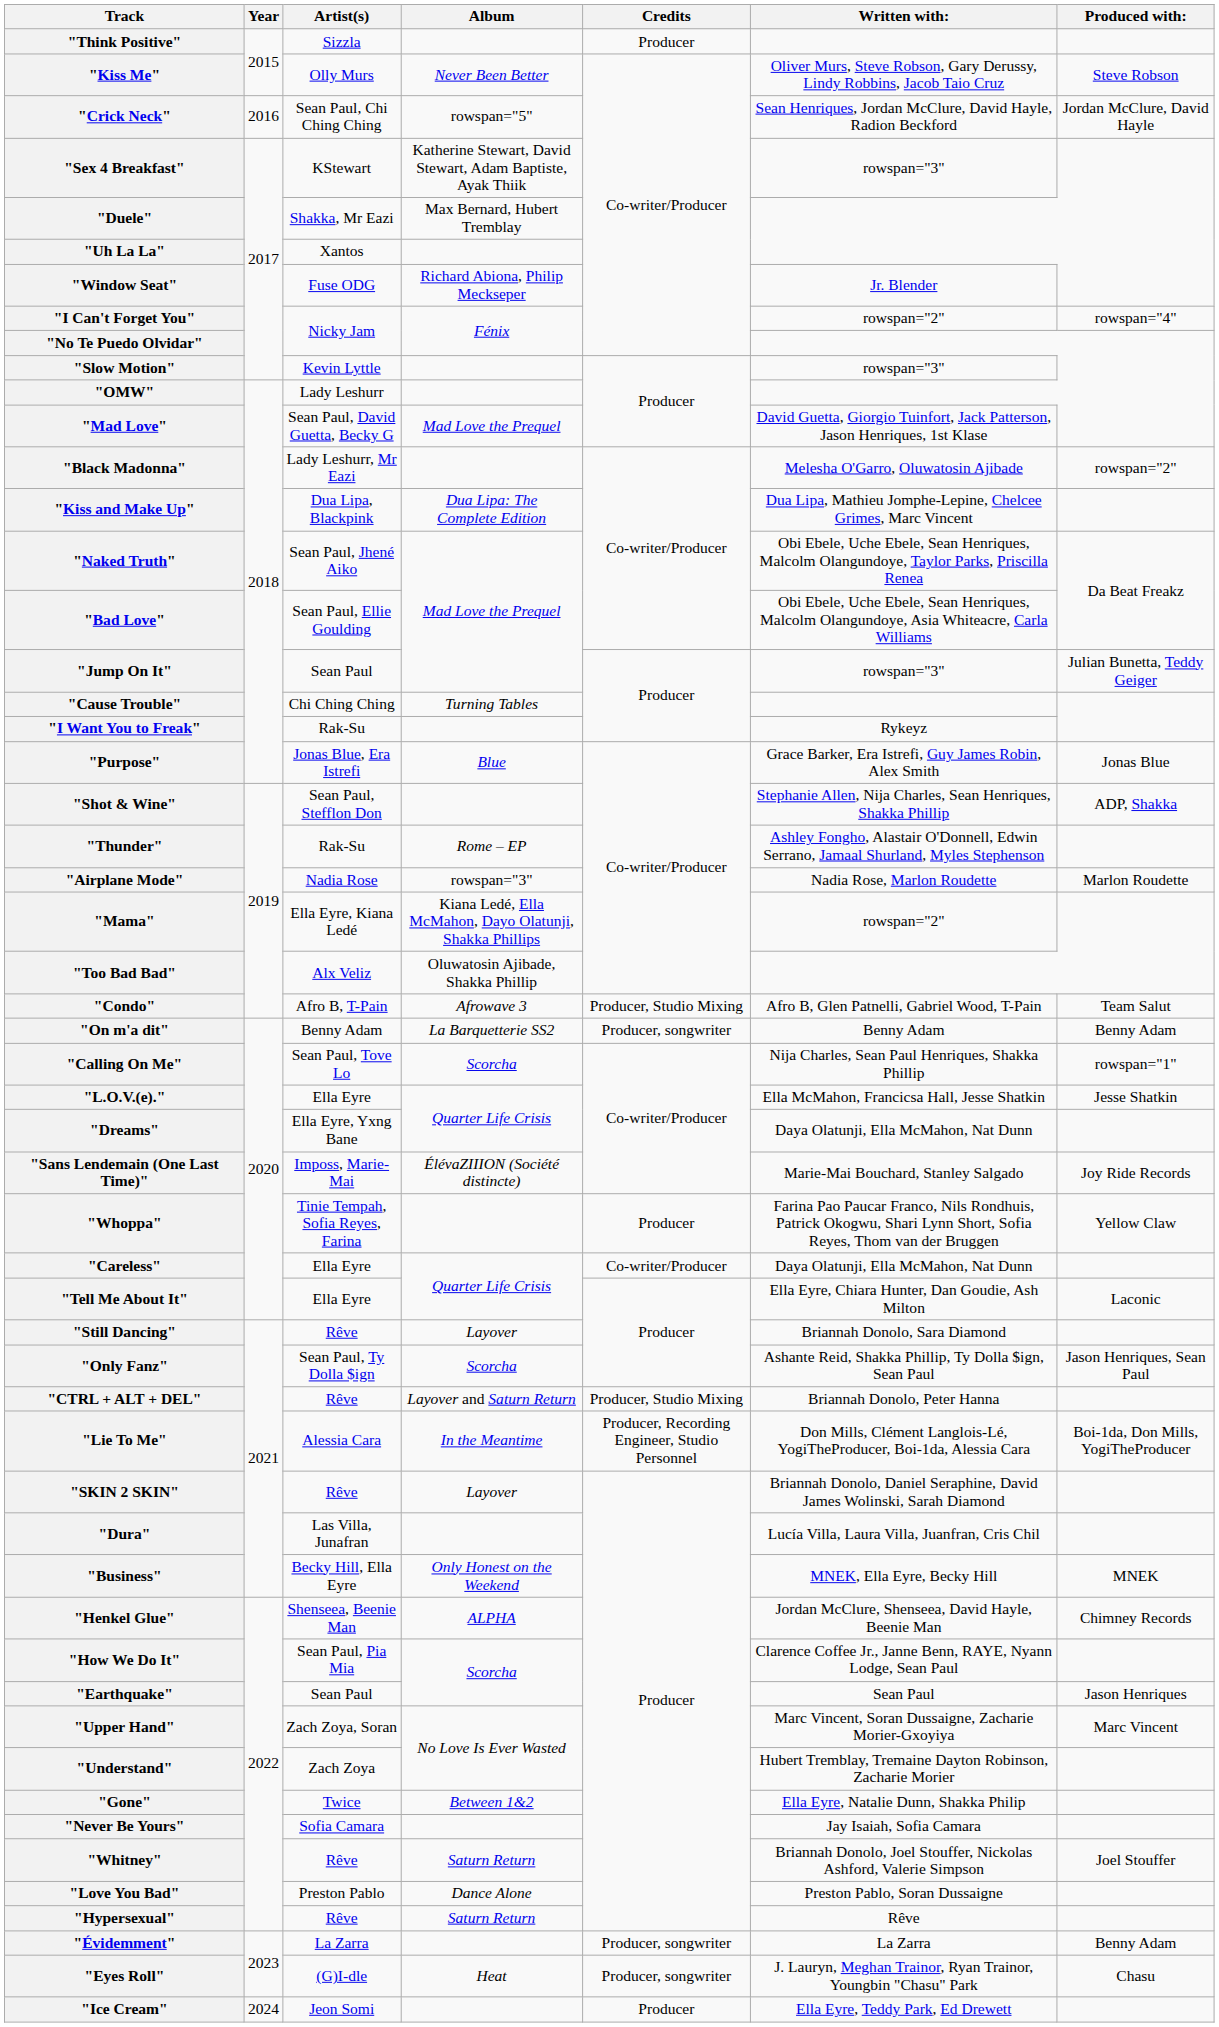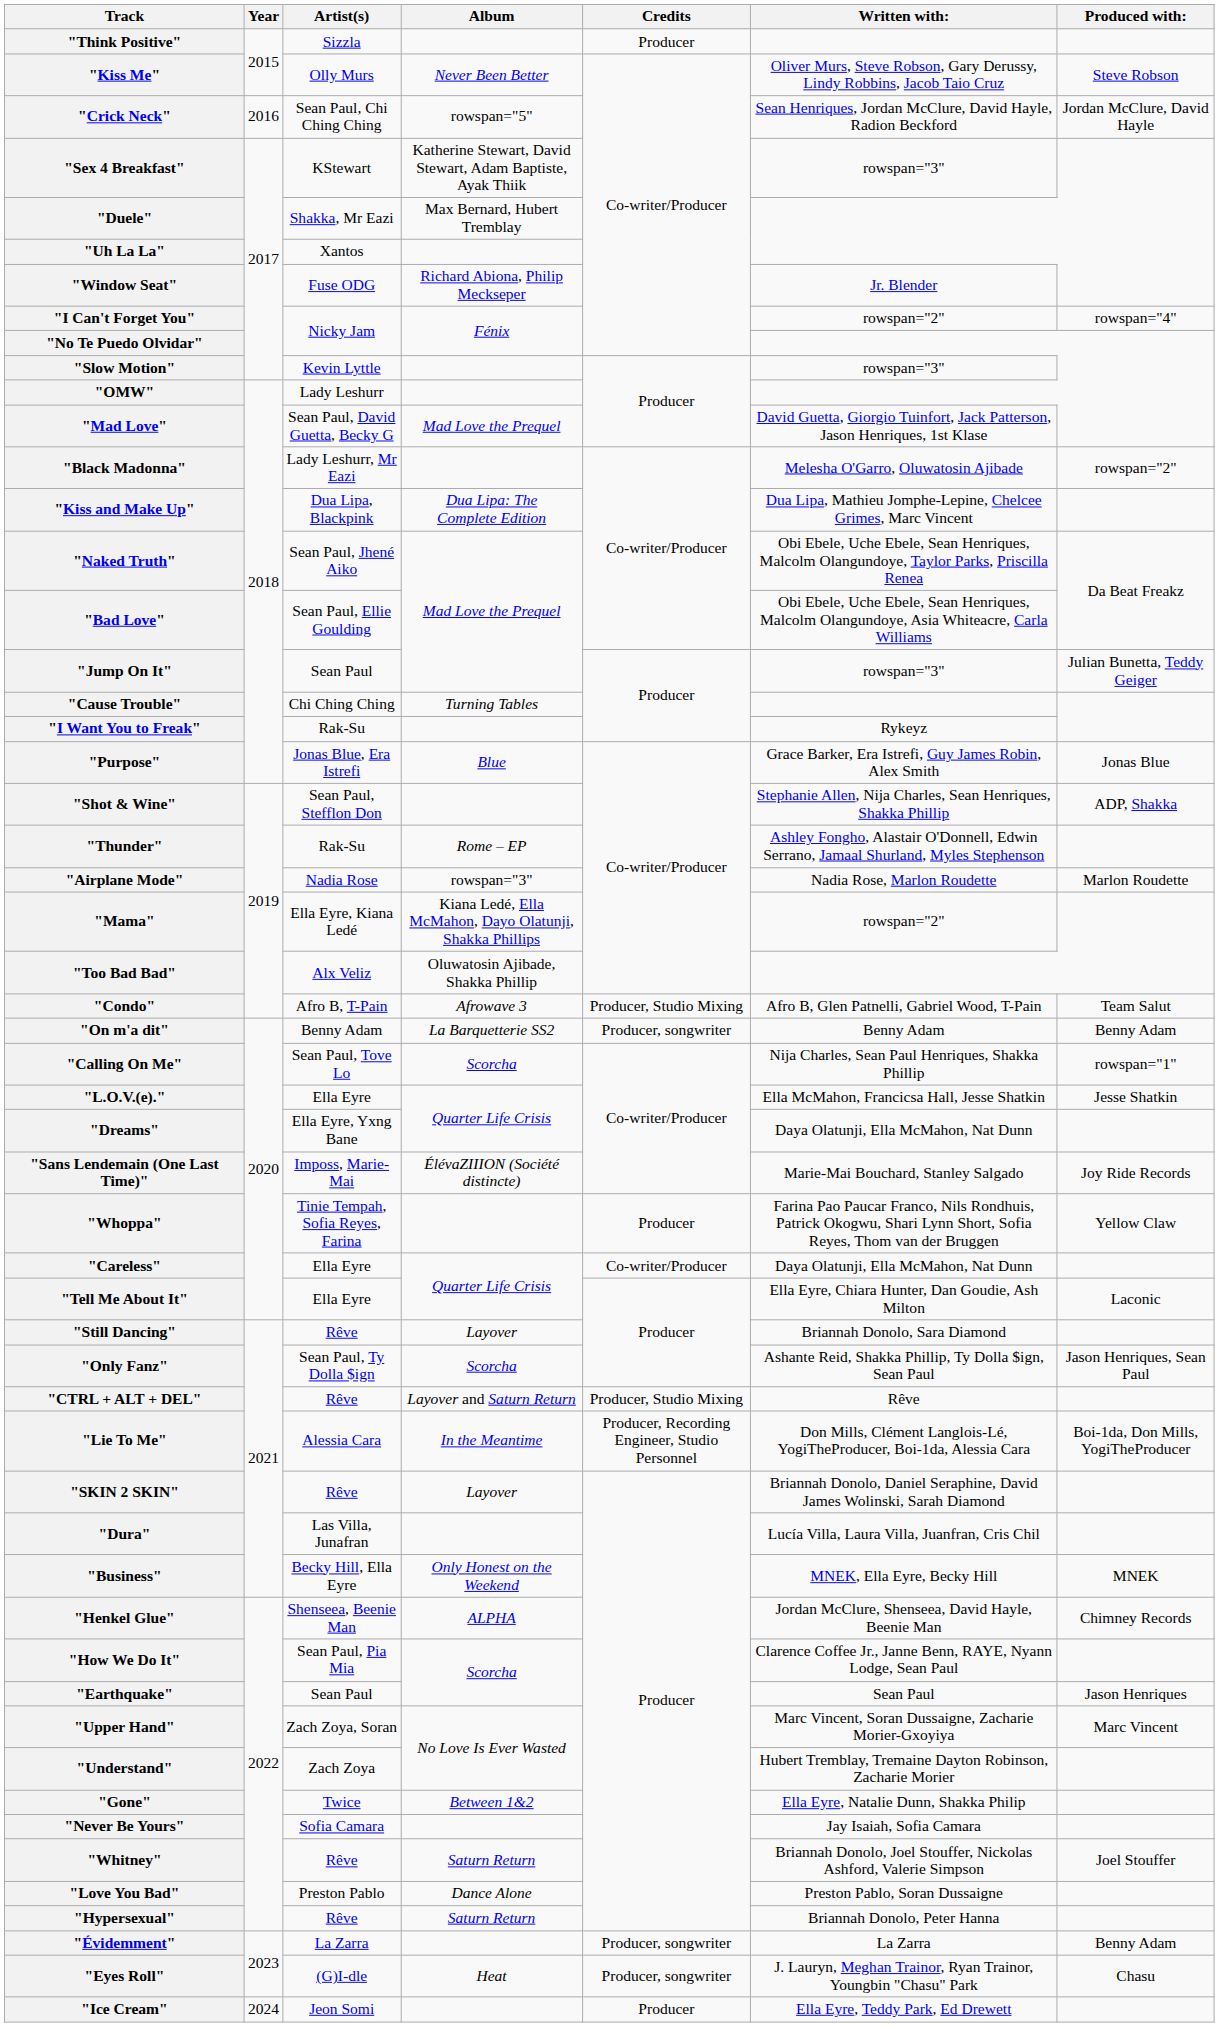"CTRL + ALT + DEL" | Written with:: Briannah Donolo, Peter Hanna -> Rêve
"Hypersexual" | Written with:: Rêve -> Briannah Donolo, Peter Hanna
